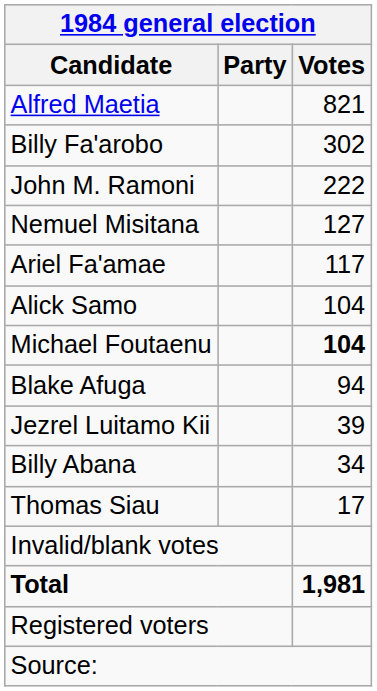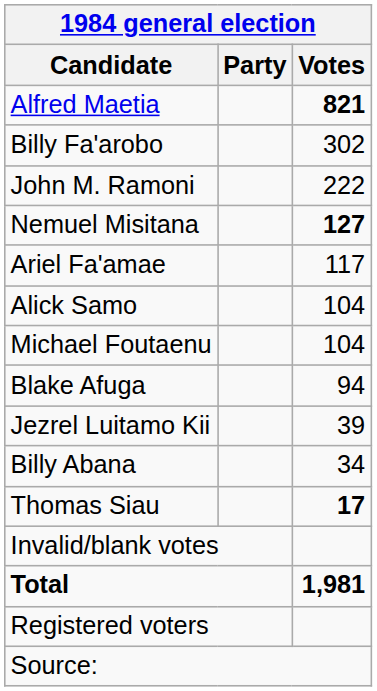Alfred Maetia | Votes: normal -> bold
Nemuel Misitana | Votes: normal -> bold
Michael Foutaenu | Votes: bold -> normal
Thomas Siau | Votes: normal -> bold
